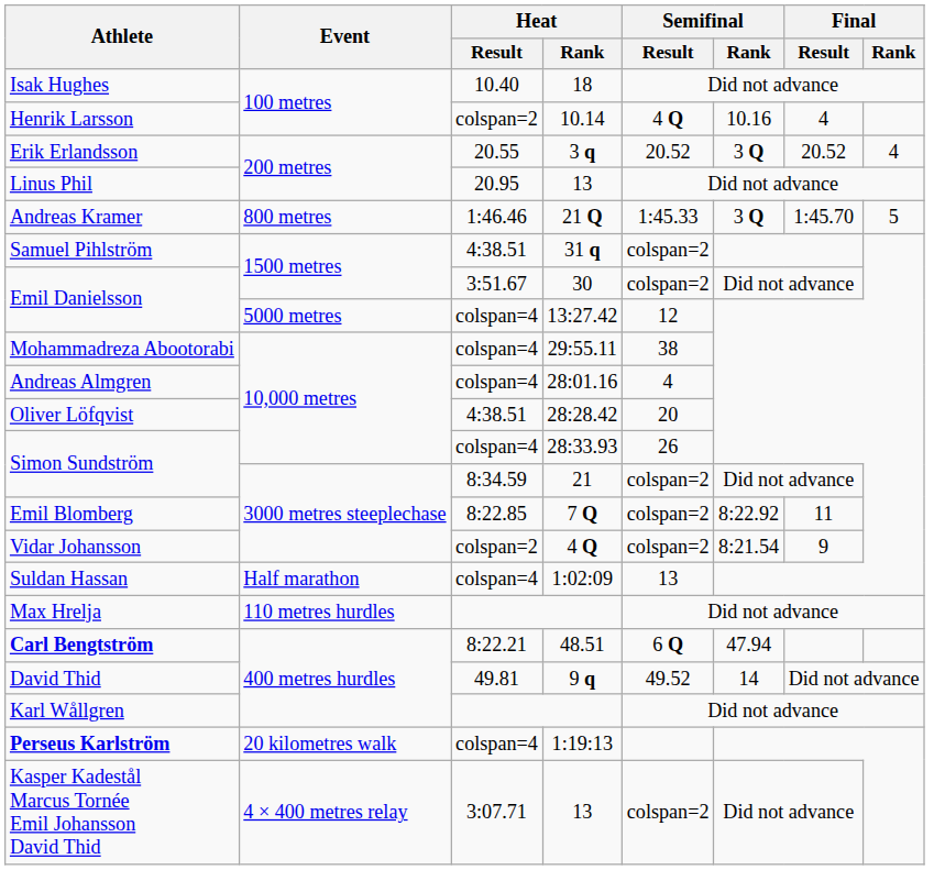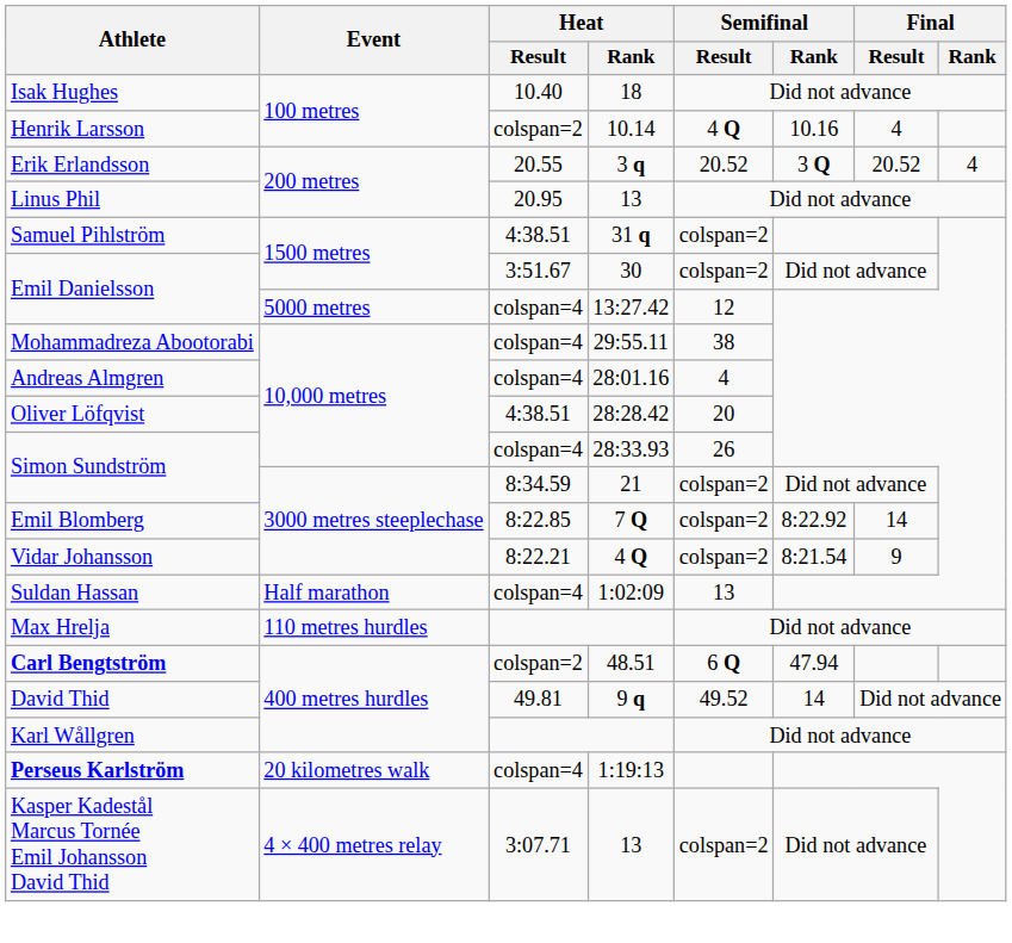- row: Andreas Kramer | 800 metres | 1:46.46 | 21 Q | 1:45.33 | 3 Q | 1:45.70 | 5
Emil Blomberg | Final / Result: 11 -> 14
Vidar Johansson | Heat / Result: colspan=2 -> 8:22.21
Carl Bengtström | Heat / Result: 8:22.21 -> colspan=2
